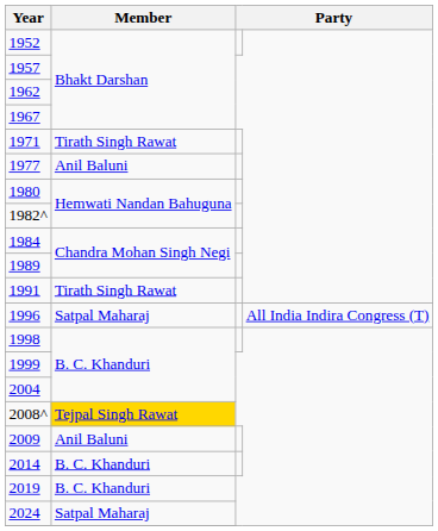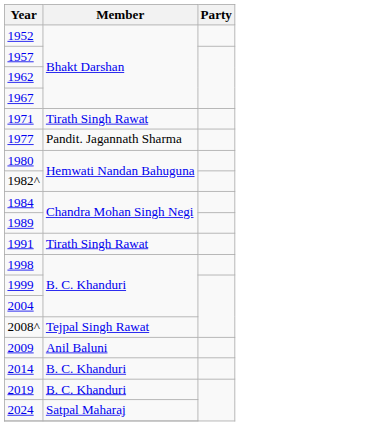1977 | Member: Anil Baluni -> Pandit. Jagannath Sharma
- row: 1996 | Satpal Maharaj | All India Indira Congress (T)
2008^ | Member: gold background -> no background
